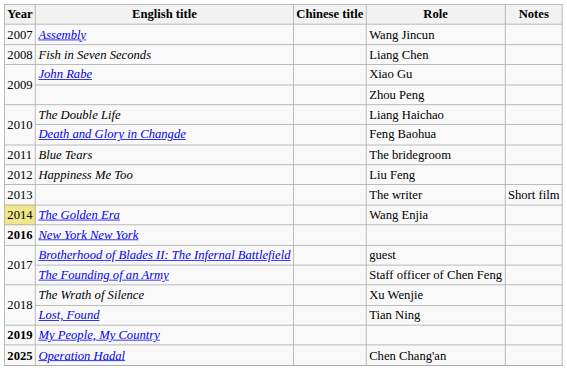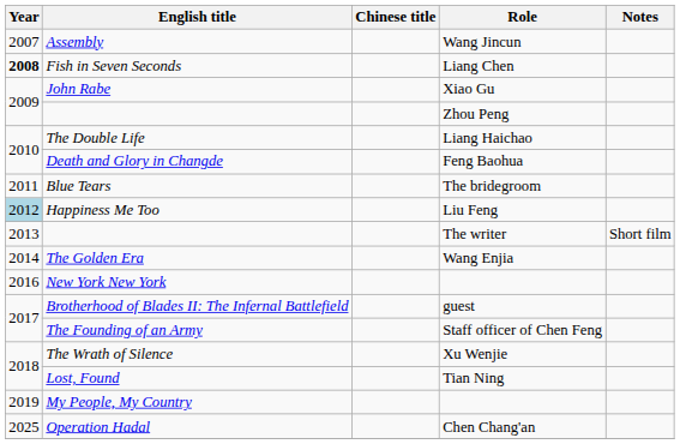Fish in Seven Seconds | Year: normal -> bold
Happiness Me Too | Year: no background -> lightblue background
The Golden Era | Year: khaki background -> no background
New York New York | Year: bold -> normal
My People, My Country | Year: bold -> normal
Operation Hadal | Year: bold -> normal
